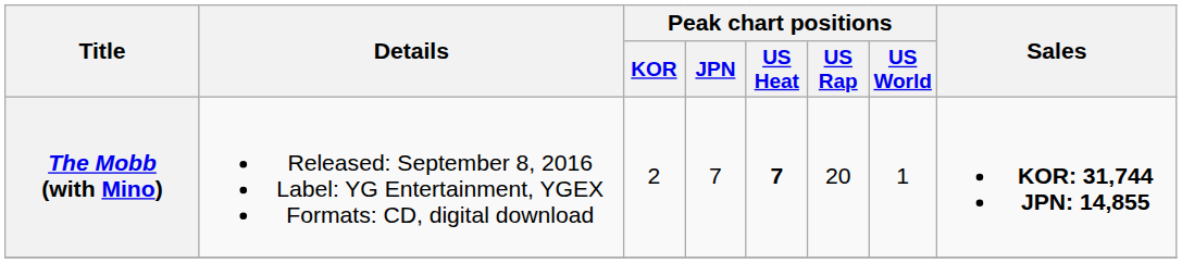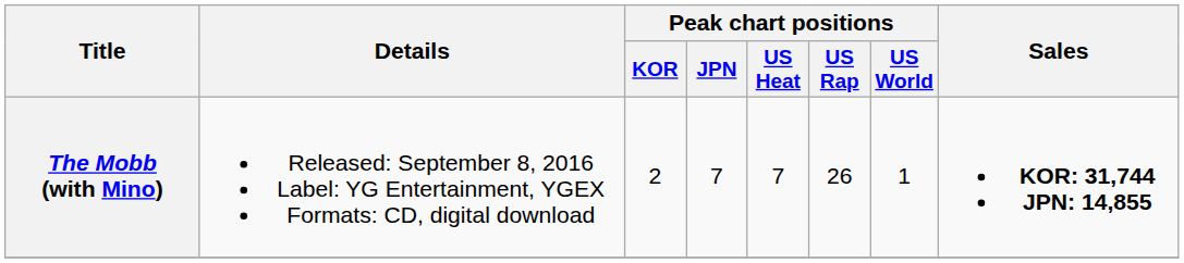The Mobb (with Mino) | Peak chart positions / US Heat: bold -> normal
The Mobb (with Mino) | Peak chart positions / US Rap: 20 -> 26
